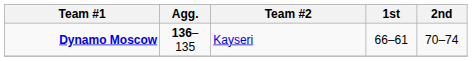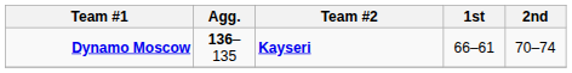Dynamo Moscow | Team #2: normal -> bold
